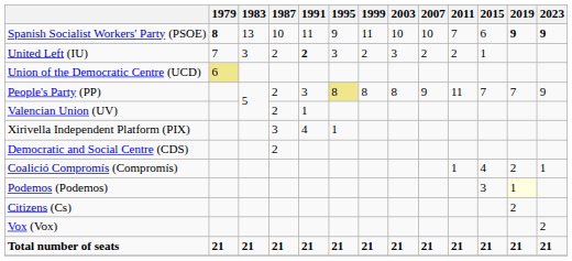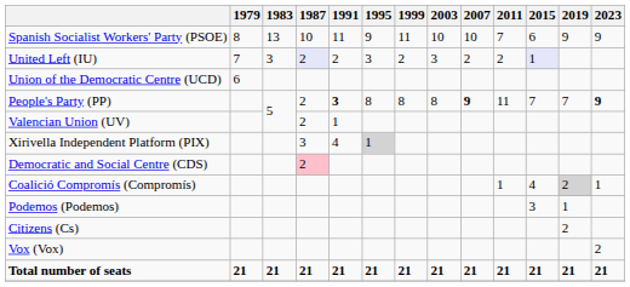Spanish Socialist Workers' Party (PSOE) | 1979: bold -> normal
Spanish Socialist Workers' Party (PSOE) | 2019: bold -> normal
Spanish Socialist Workers' Party (PSOE) | 2023: bold -> normal
United Left (IU) | 1987: no background -> lavender background
United Left (IU) | 1991: bold -> normal
United Left (IU) | 2015: no background -> lavender background
Union of the Democratic Centre (UCD) | 1979: khaki background -> no background
People's Party (PP) | 1991: normal -> bold
People's Party (PP) | 1995: khaki background -> no background
People's Party (PP) | 2007: normal -> bold
People's Party (PP) | 2023: normal -> bold
Xirivella Independent Platform (PIX) | 1995: no background -> lightgrey background
Democratic and Social Centre (CDS) | 1987: no background -> pink background
Coalició Compromís (Compromís) | 2019: no background -> lightgrey background
Podemos (Podemos) | 2019: lightyellow background -> no background
